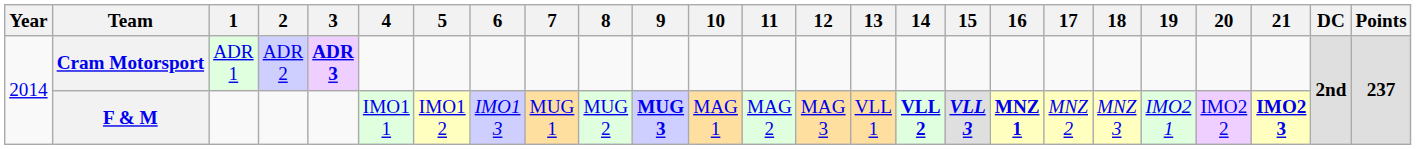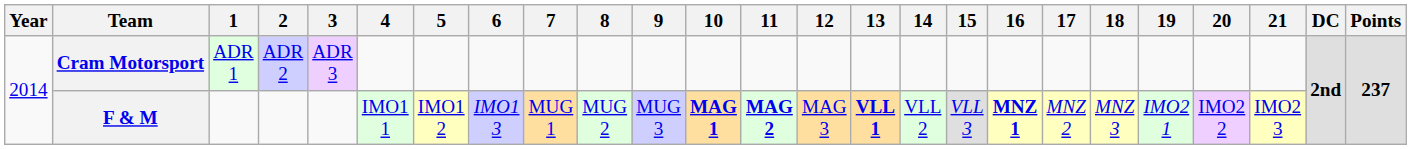Cram Motorsport | 3: bold -> normal
F & M | 9: bold -> normal
F & M | 10: normal -> bold
F & M | 11: normal -> bold
F & M | 13: normal -> bold
F & M | 14: bold -> normal
F & M | 15: bold -> normal
F & M | 21: bold -> normal
